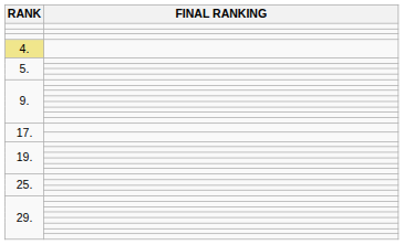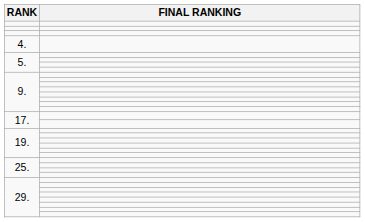row 5 | RANK: khaki background -> no background
